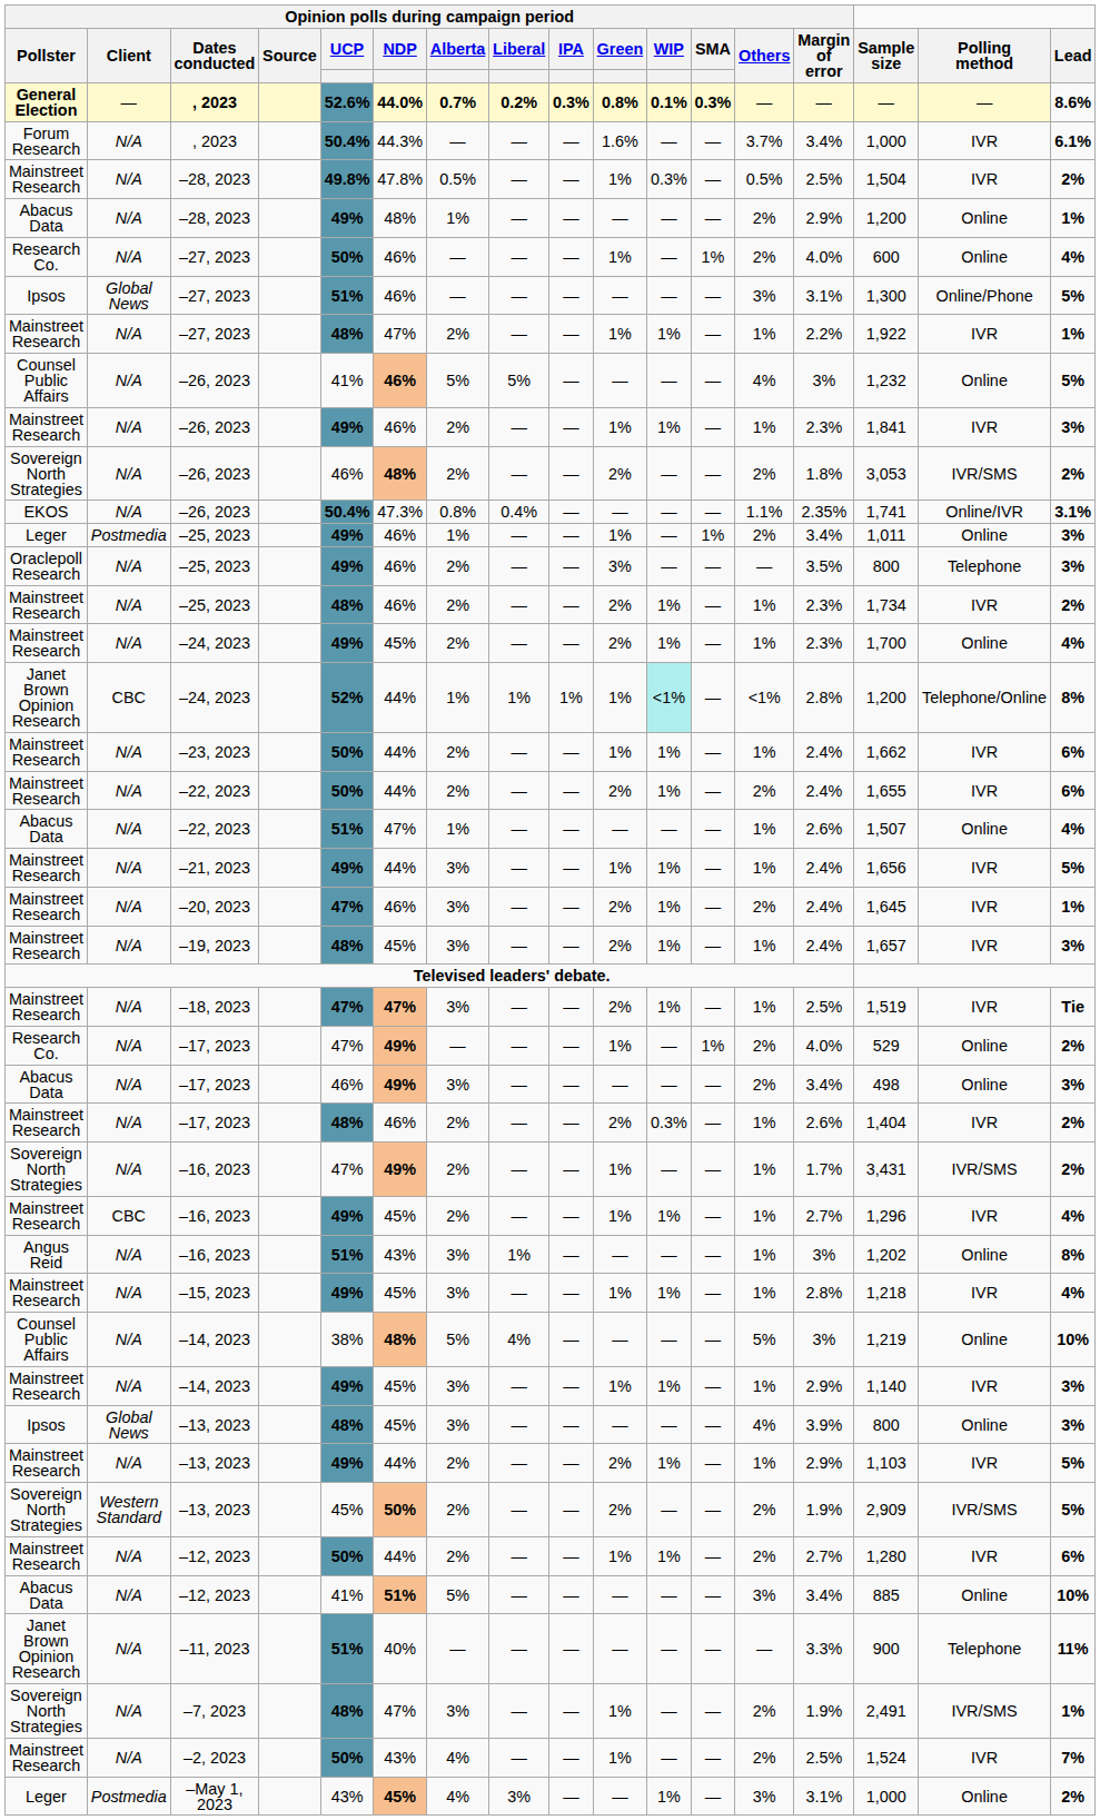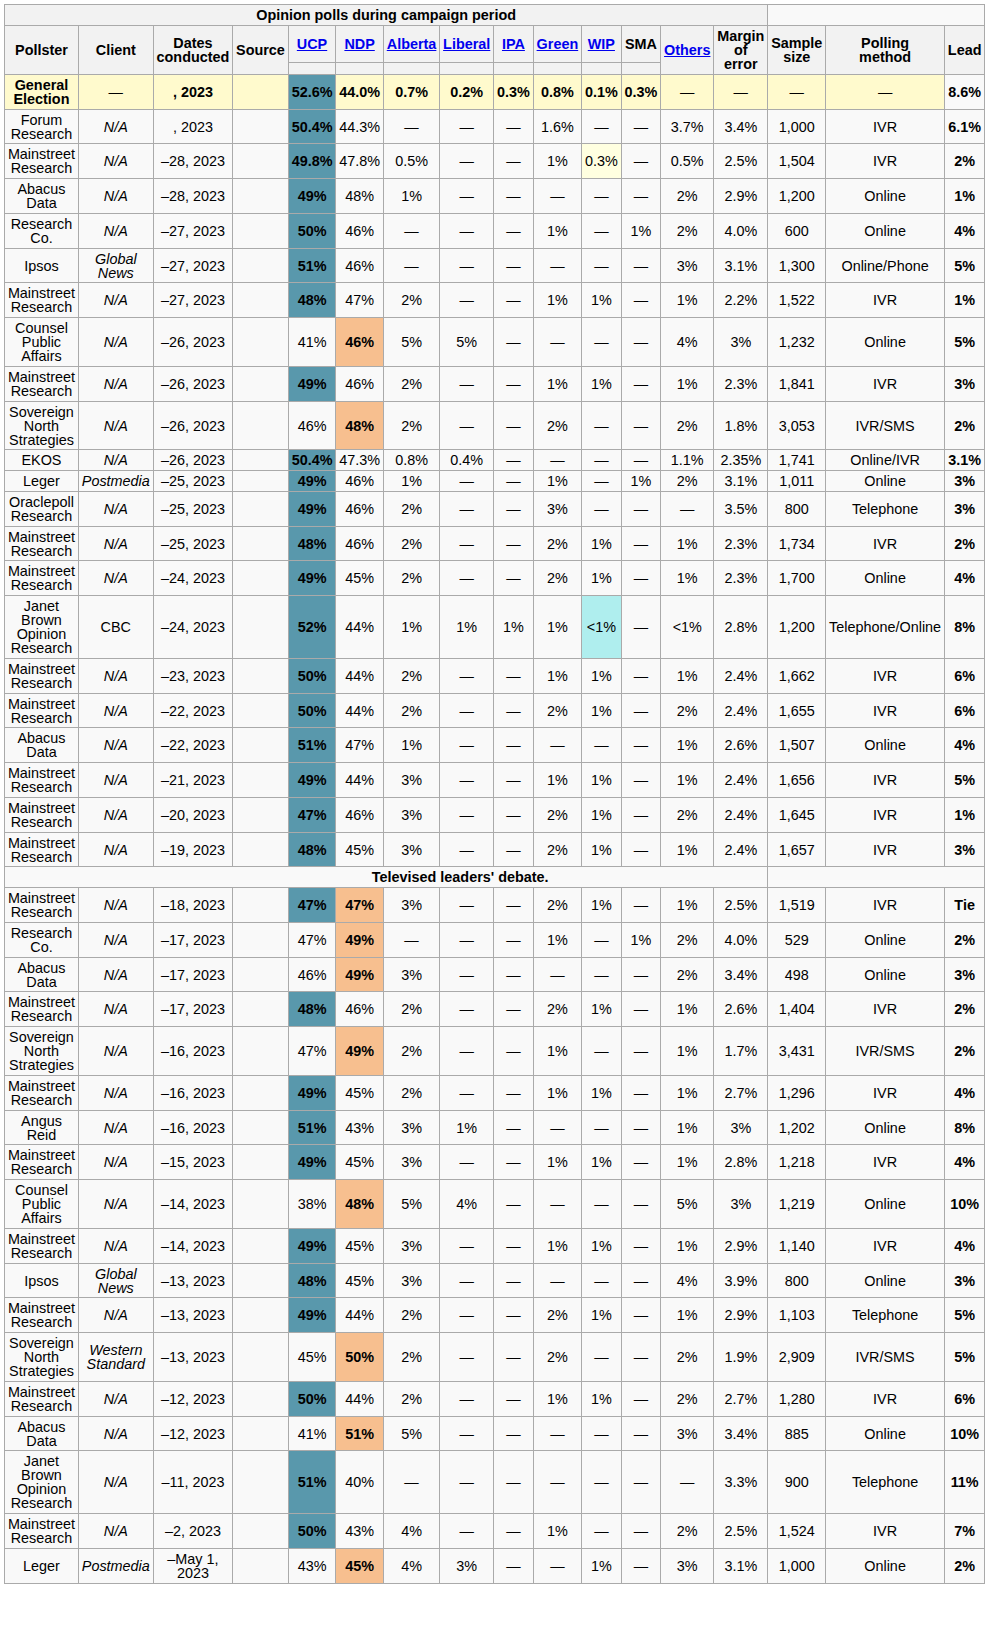Mainstreet Research / –28, 2023 | Opinion polls during campaign period / WIP: no background -> lightyellow background
Mainstreet Research / –27, 2023 | Sample size: 1,922 -> 1,522
Leger / –25, 2023 | Opinion polls during campaign period / Margin of error: 3.4% -> 3.1%
Mainstreet Research / –17, 2023 | Opinion polls during campaign period / WIP: 0.3% -> 1%
Mainstreet Research / –16, 2023 | Opinion polls during campaign period / Client: CBC -> N/A
Mainstreet Research / –14, 2023 | Lead: 3% -> 4%
Mainstreet Research / –13, 2023 | Polling method: IVR -> Telephone
- row: Sovereign North Strategies | N/A | –7, 2023 | 48% | 47% | 3% | — | — | 1% | — | — | 2% | 1.9% | 2,491 | IVR/SMS | 1%
